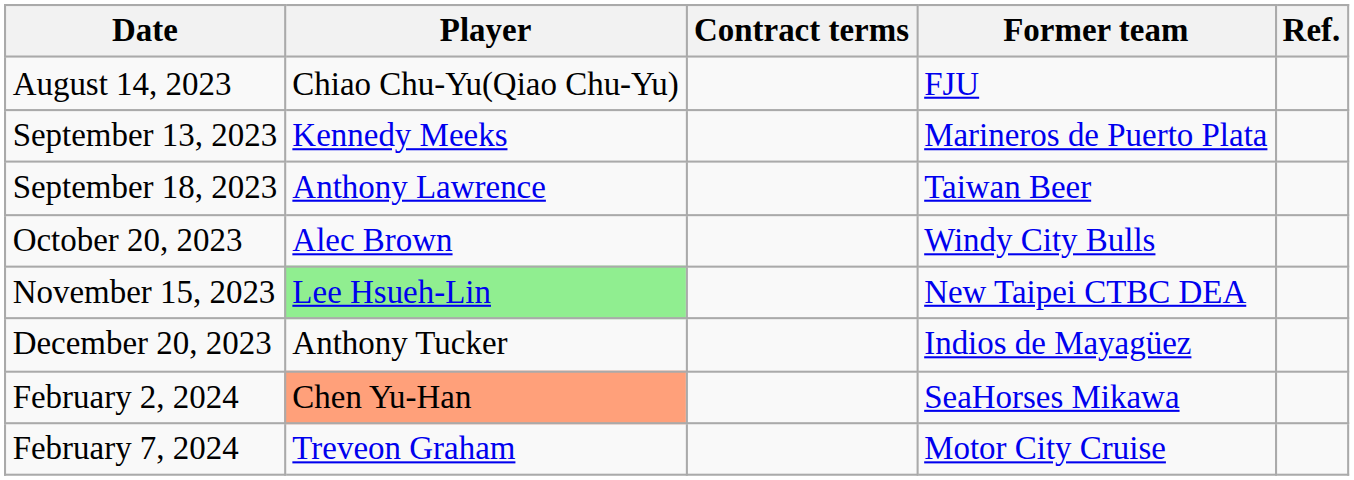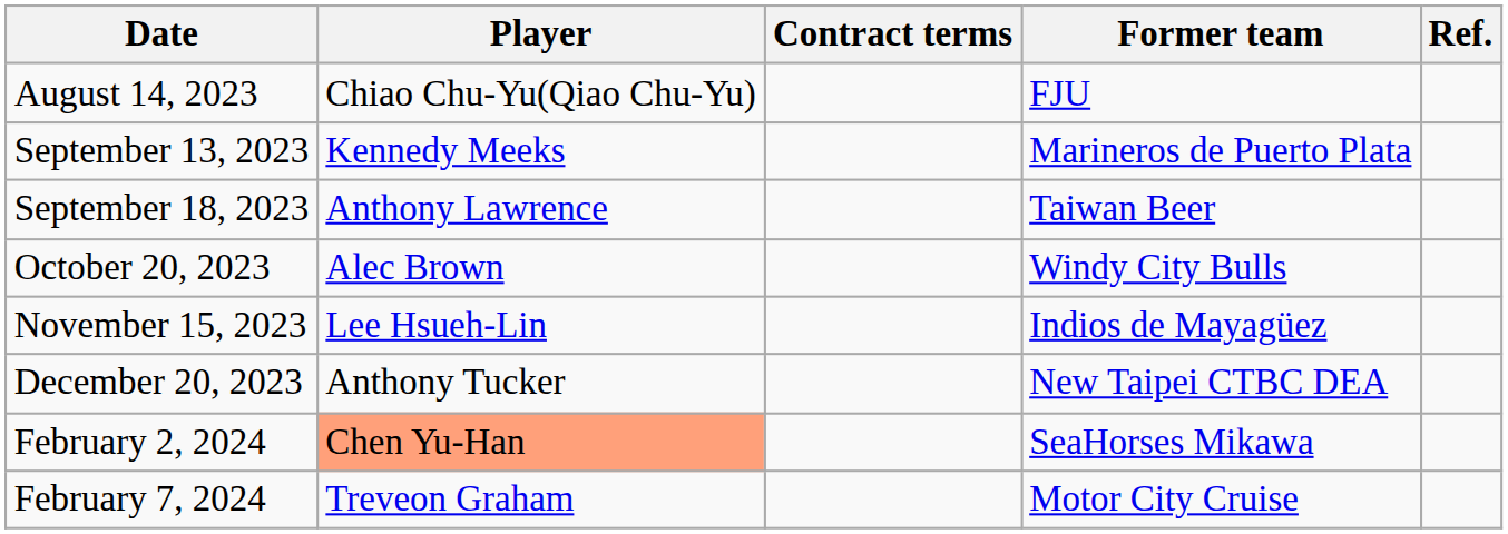November 15, 2023 | Player: lightgreen background -> no background
November 15, 2023 | Former team: New Taipei CTBC DEA -> Indios de Mayagüez
December 20, 2023 | Former team: Indios de Mayagüez -> New Taipei CTBC DEA
